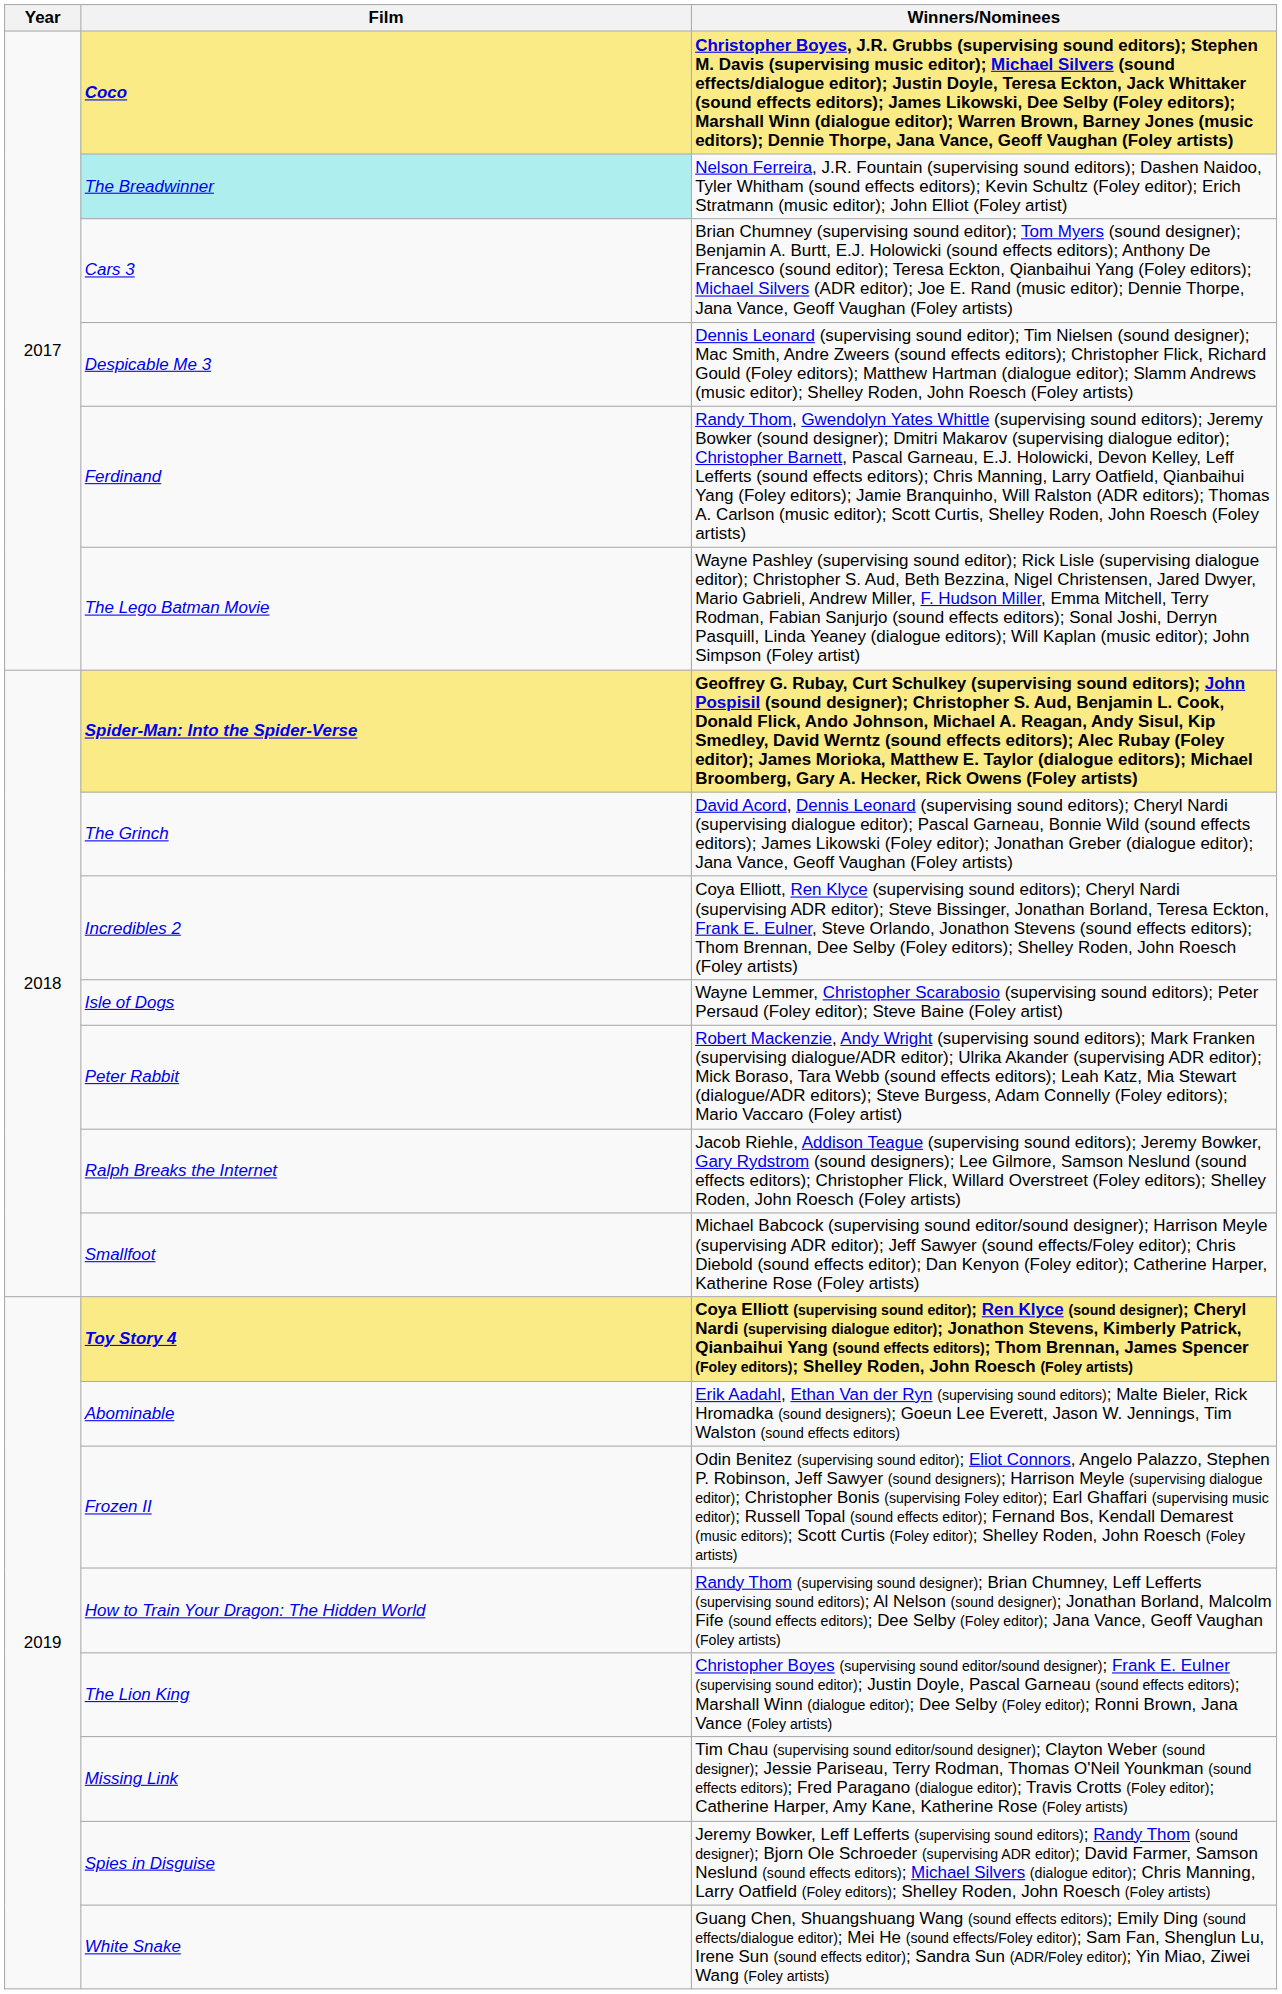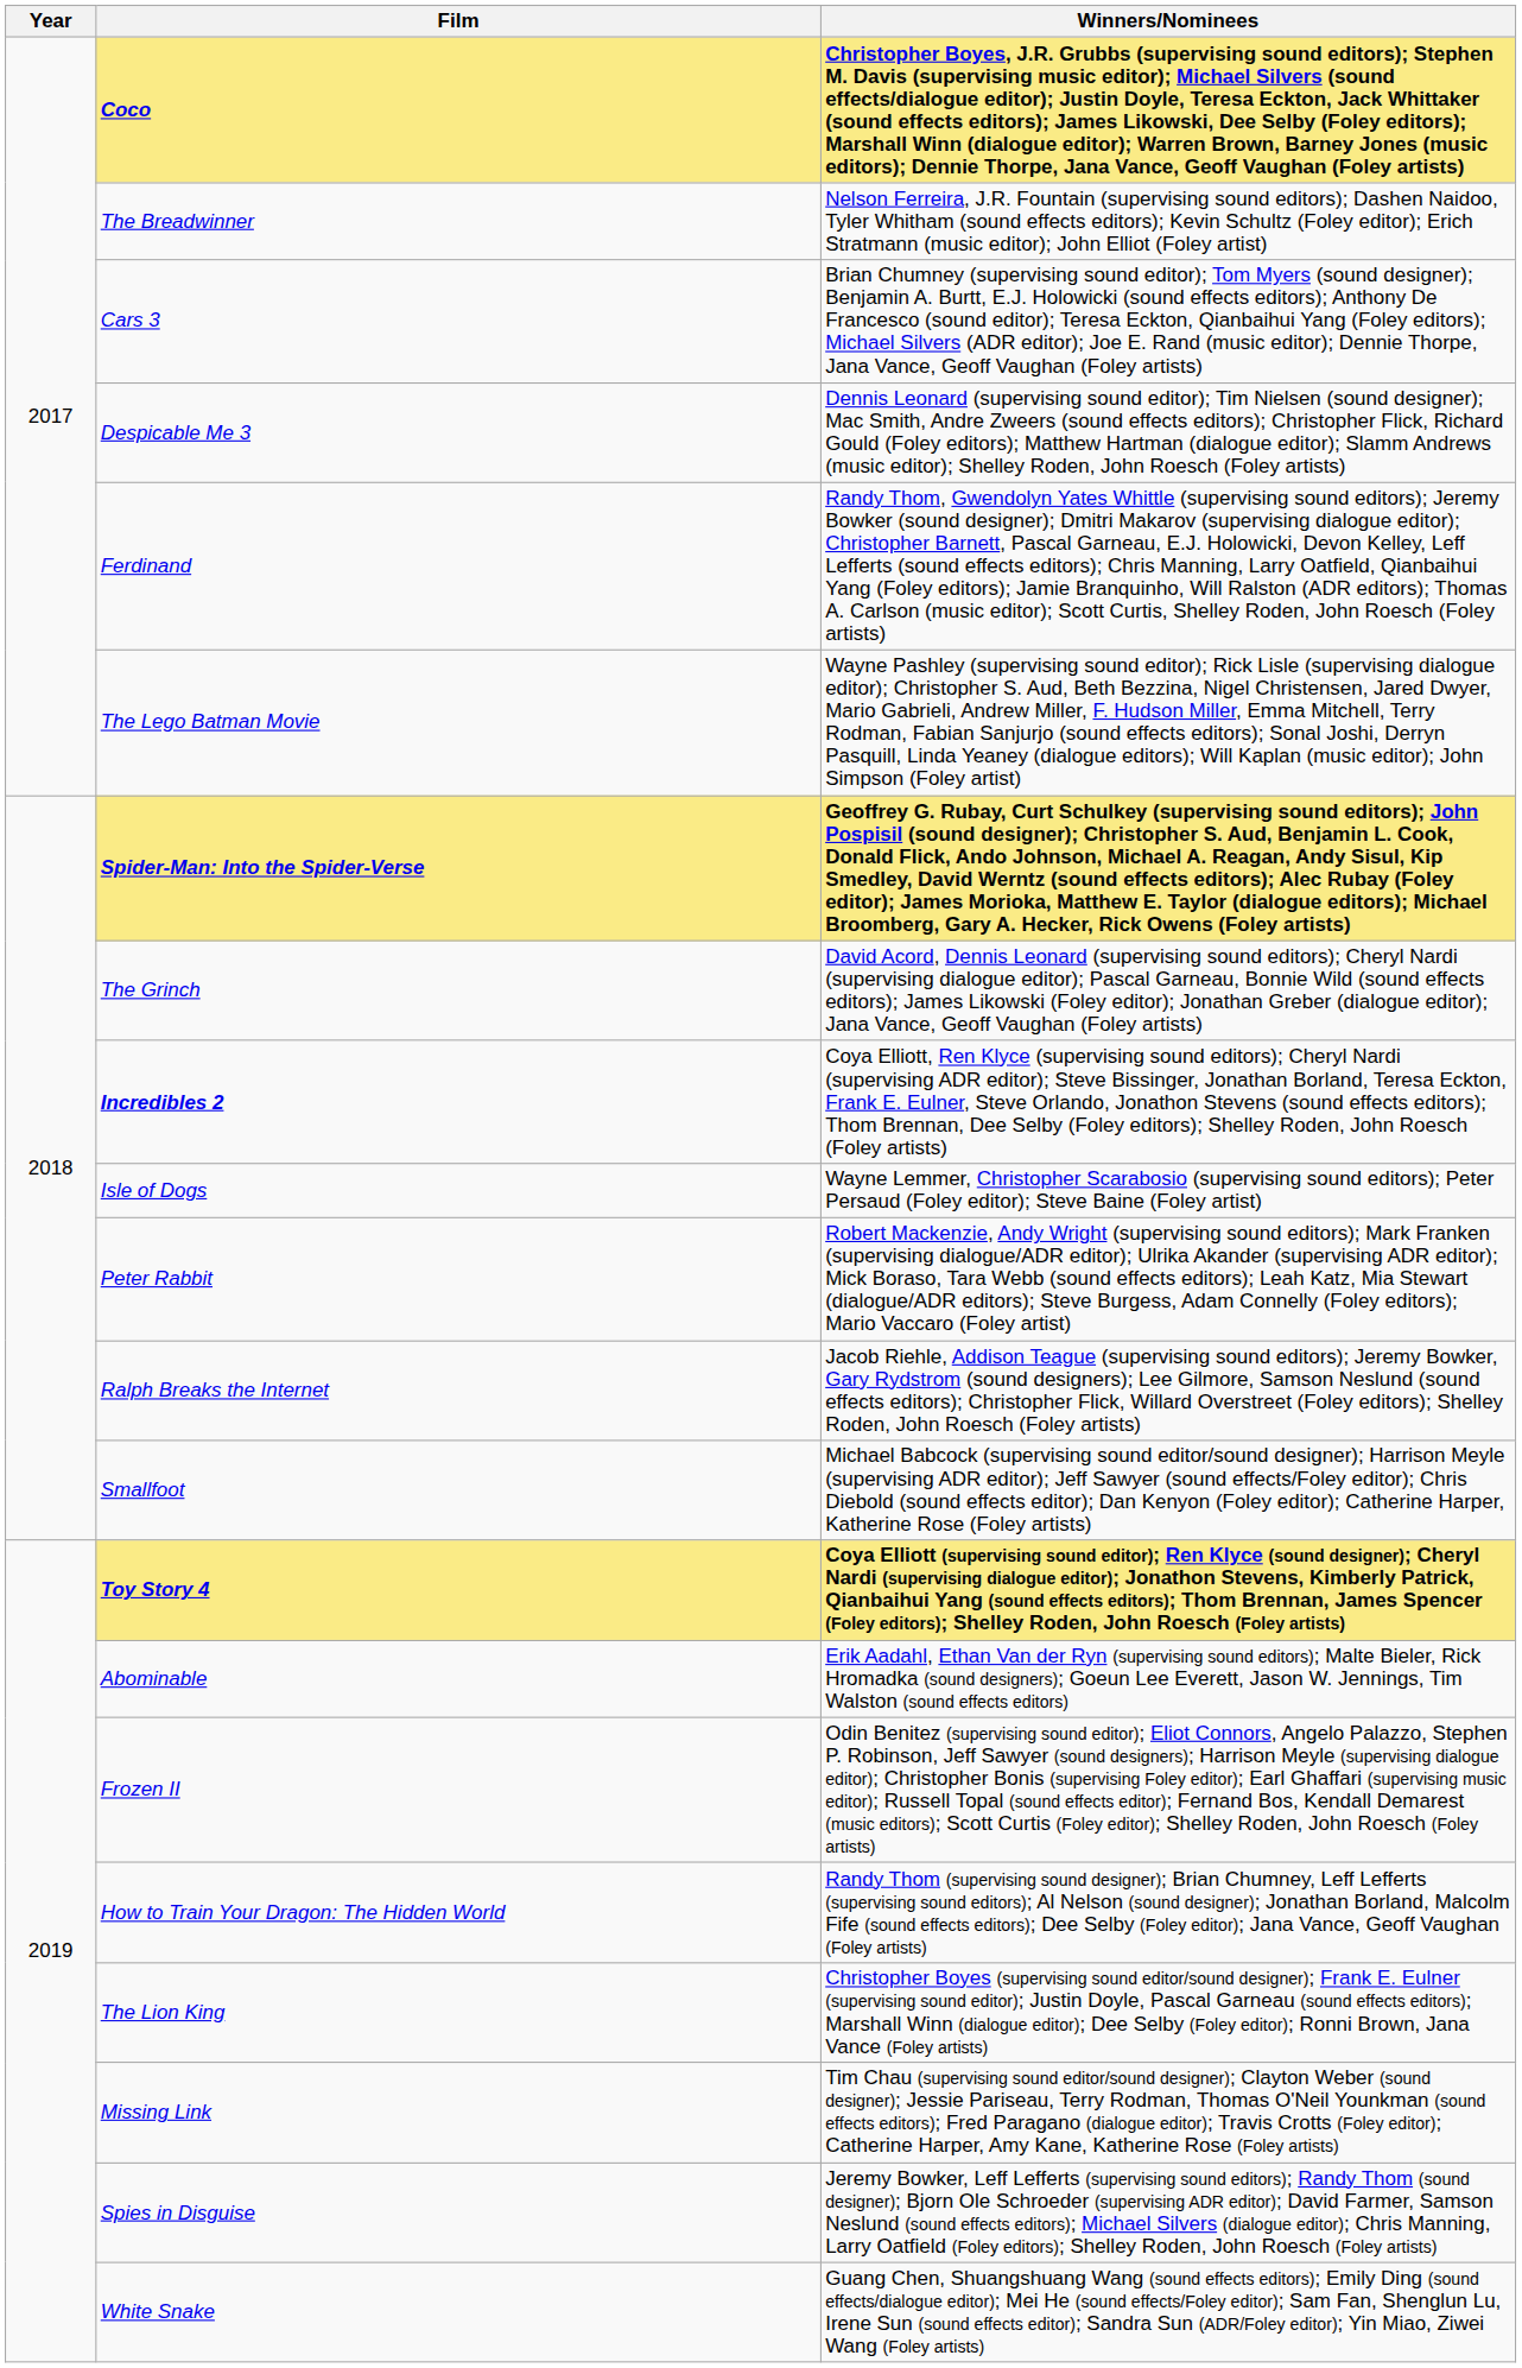The Breadwinner | Film: paleturquoise background -> no background
Incredibles 2 | Film: normal -> bold
